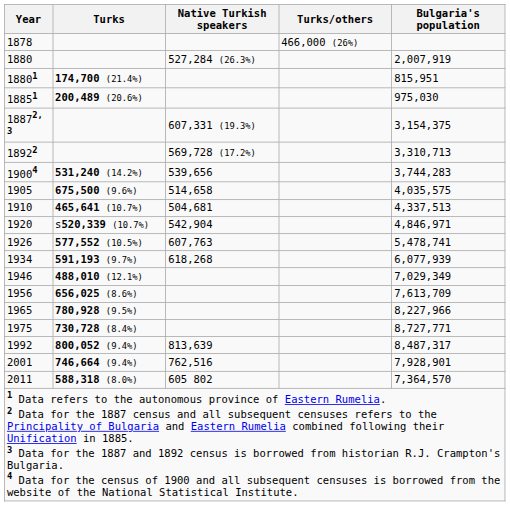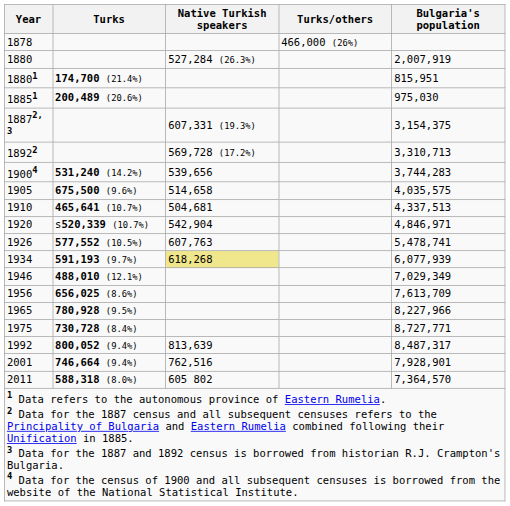1934 | Native Turkish speakers: no background -> khaki background
